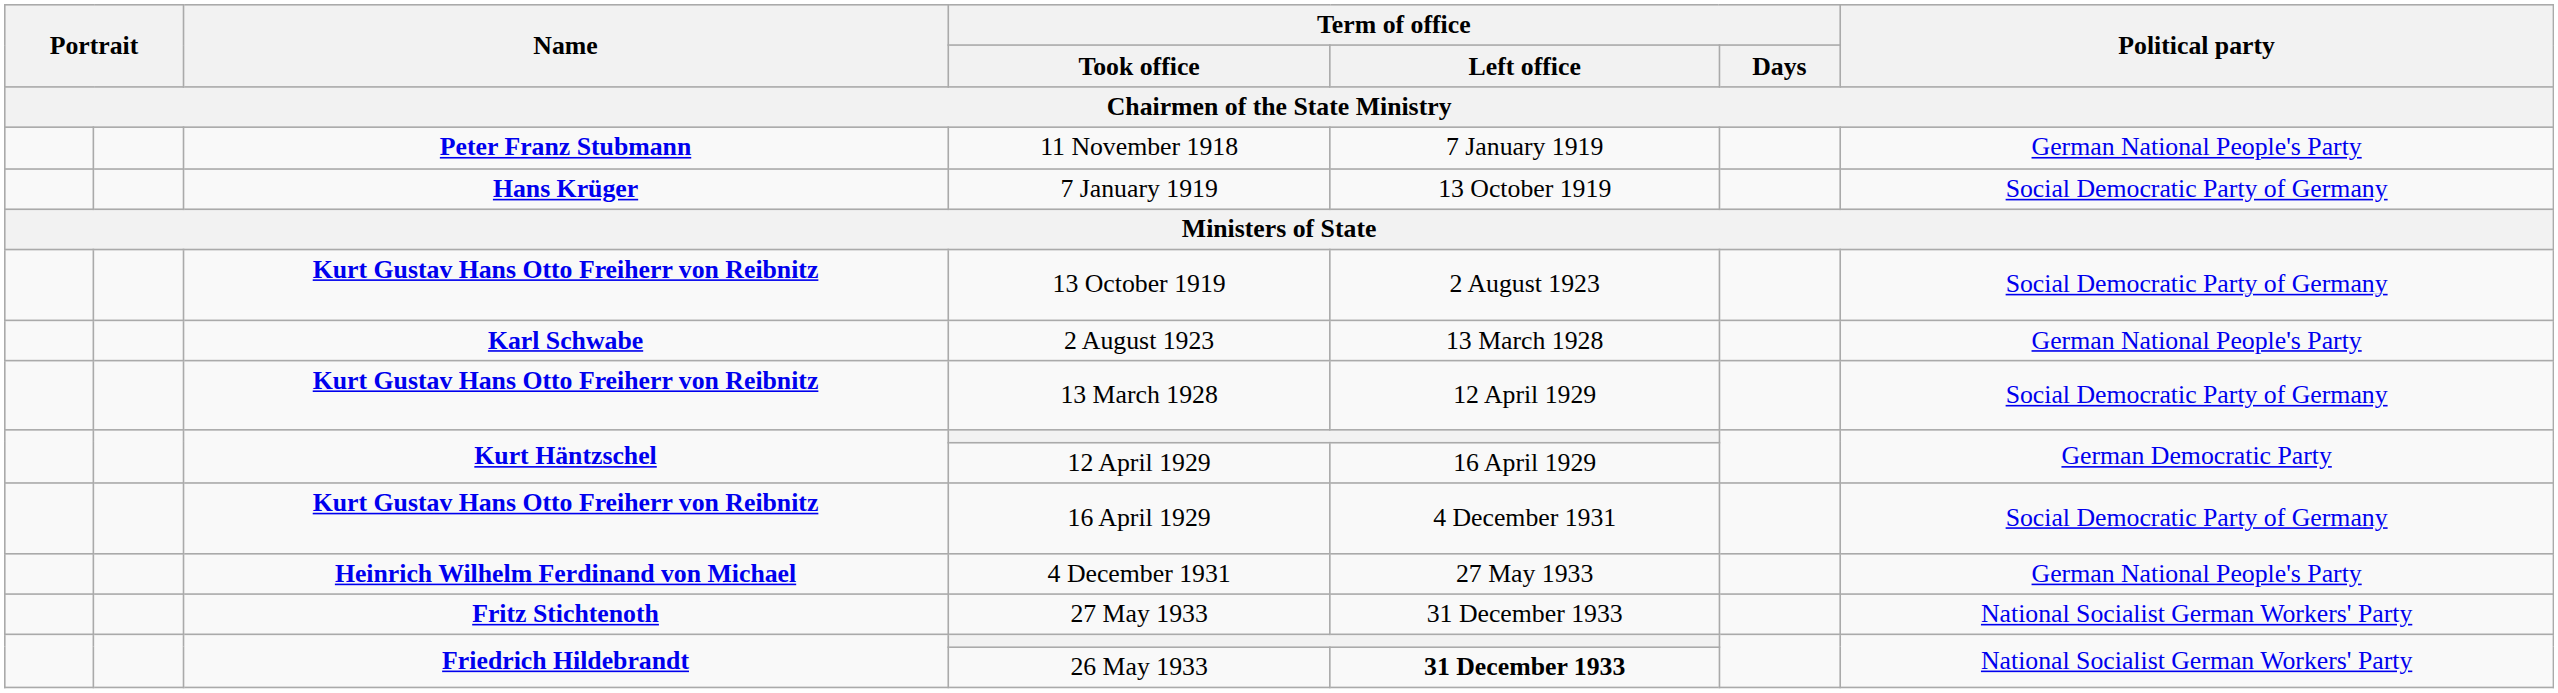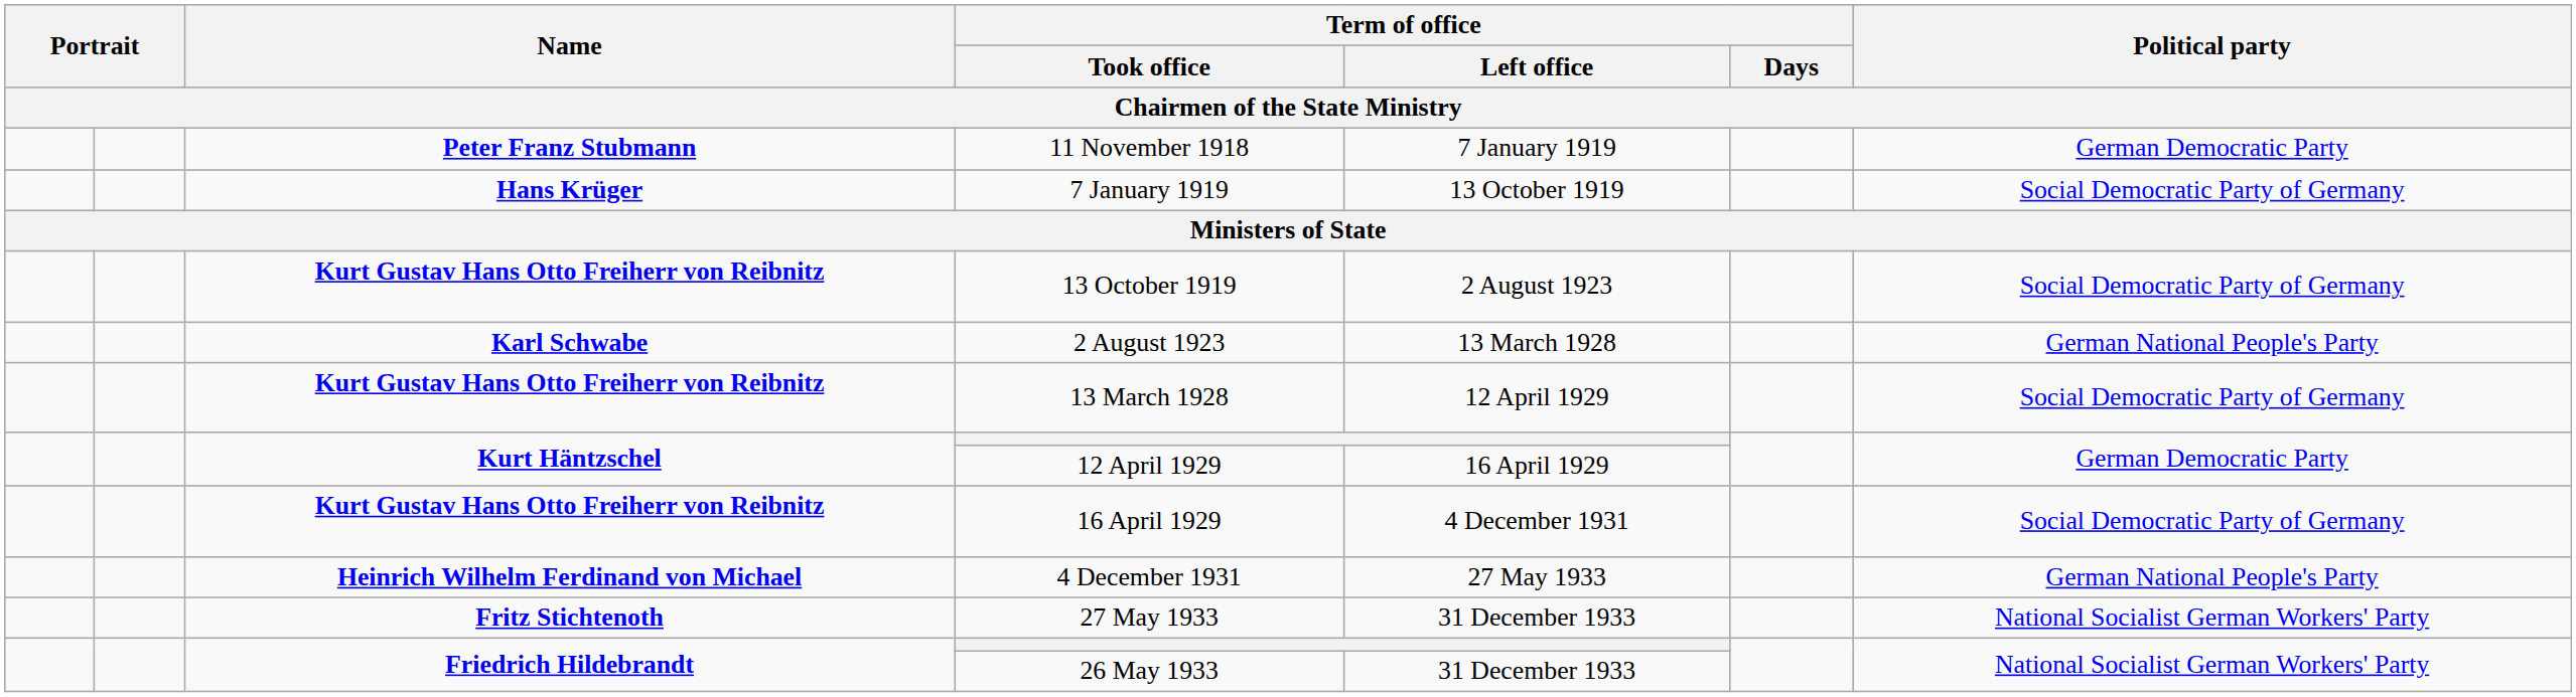11 November 1918 | Political party: German National People's Party -> German Democratic Party
26 May 1933 | Term of office / Left office: bold -> normal
